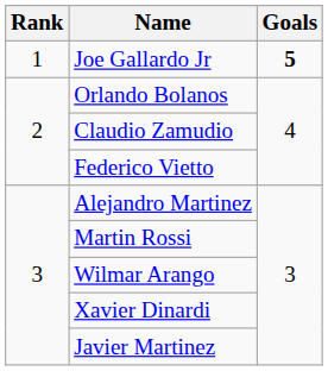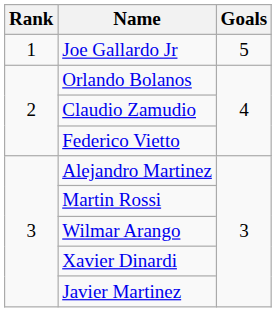Joe Gallardo Jr | Goals: bold -> normal
